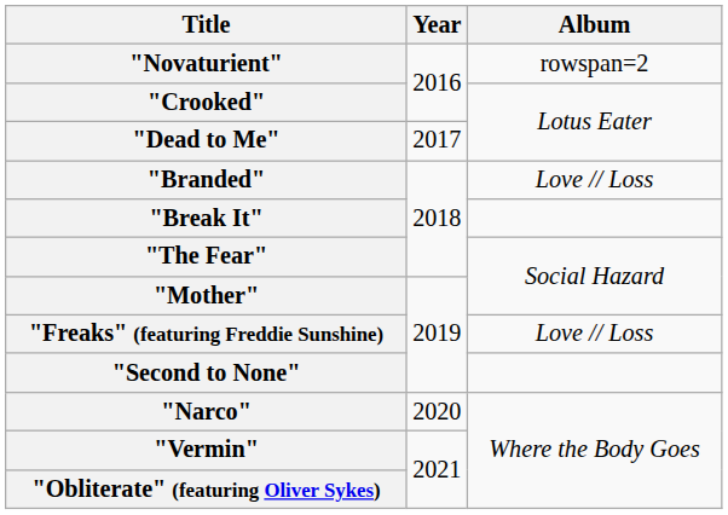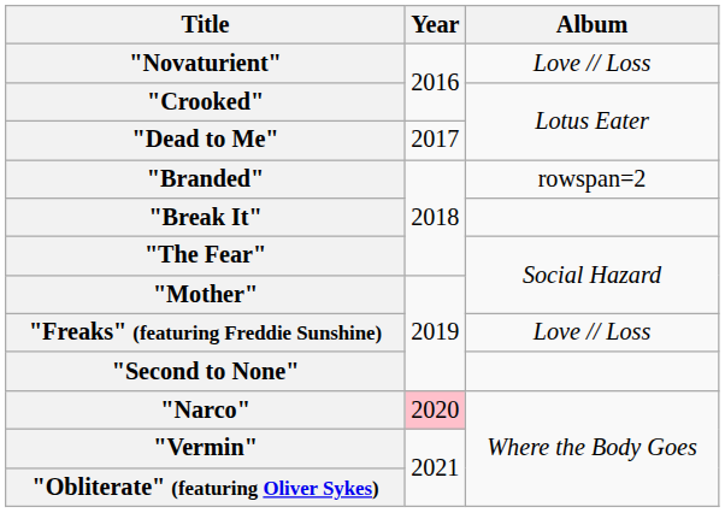"Novaturient" | Album: rowspan=2 -> Love // Loss
"Branded" | Album: Love // Loss -> rowspan=2
"Narco" | Year: no background -> pink background
